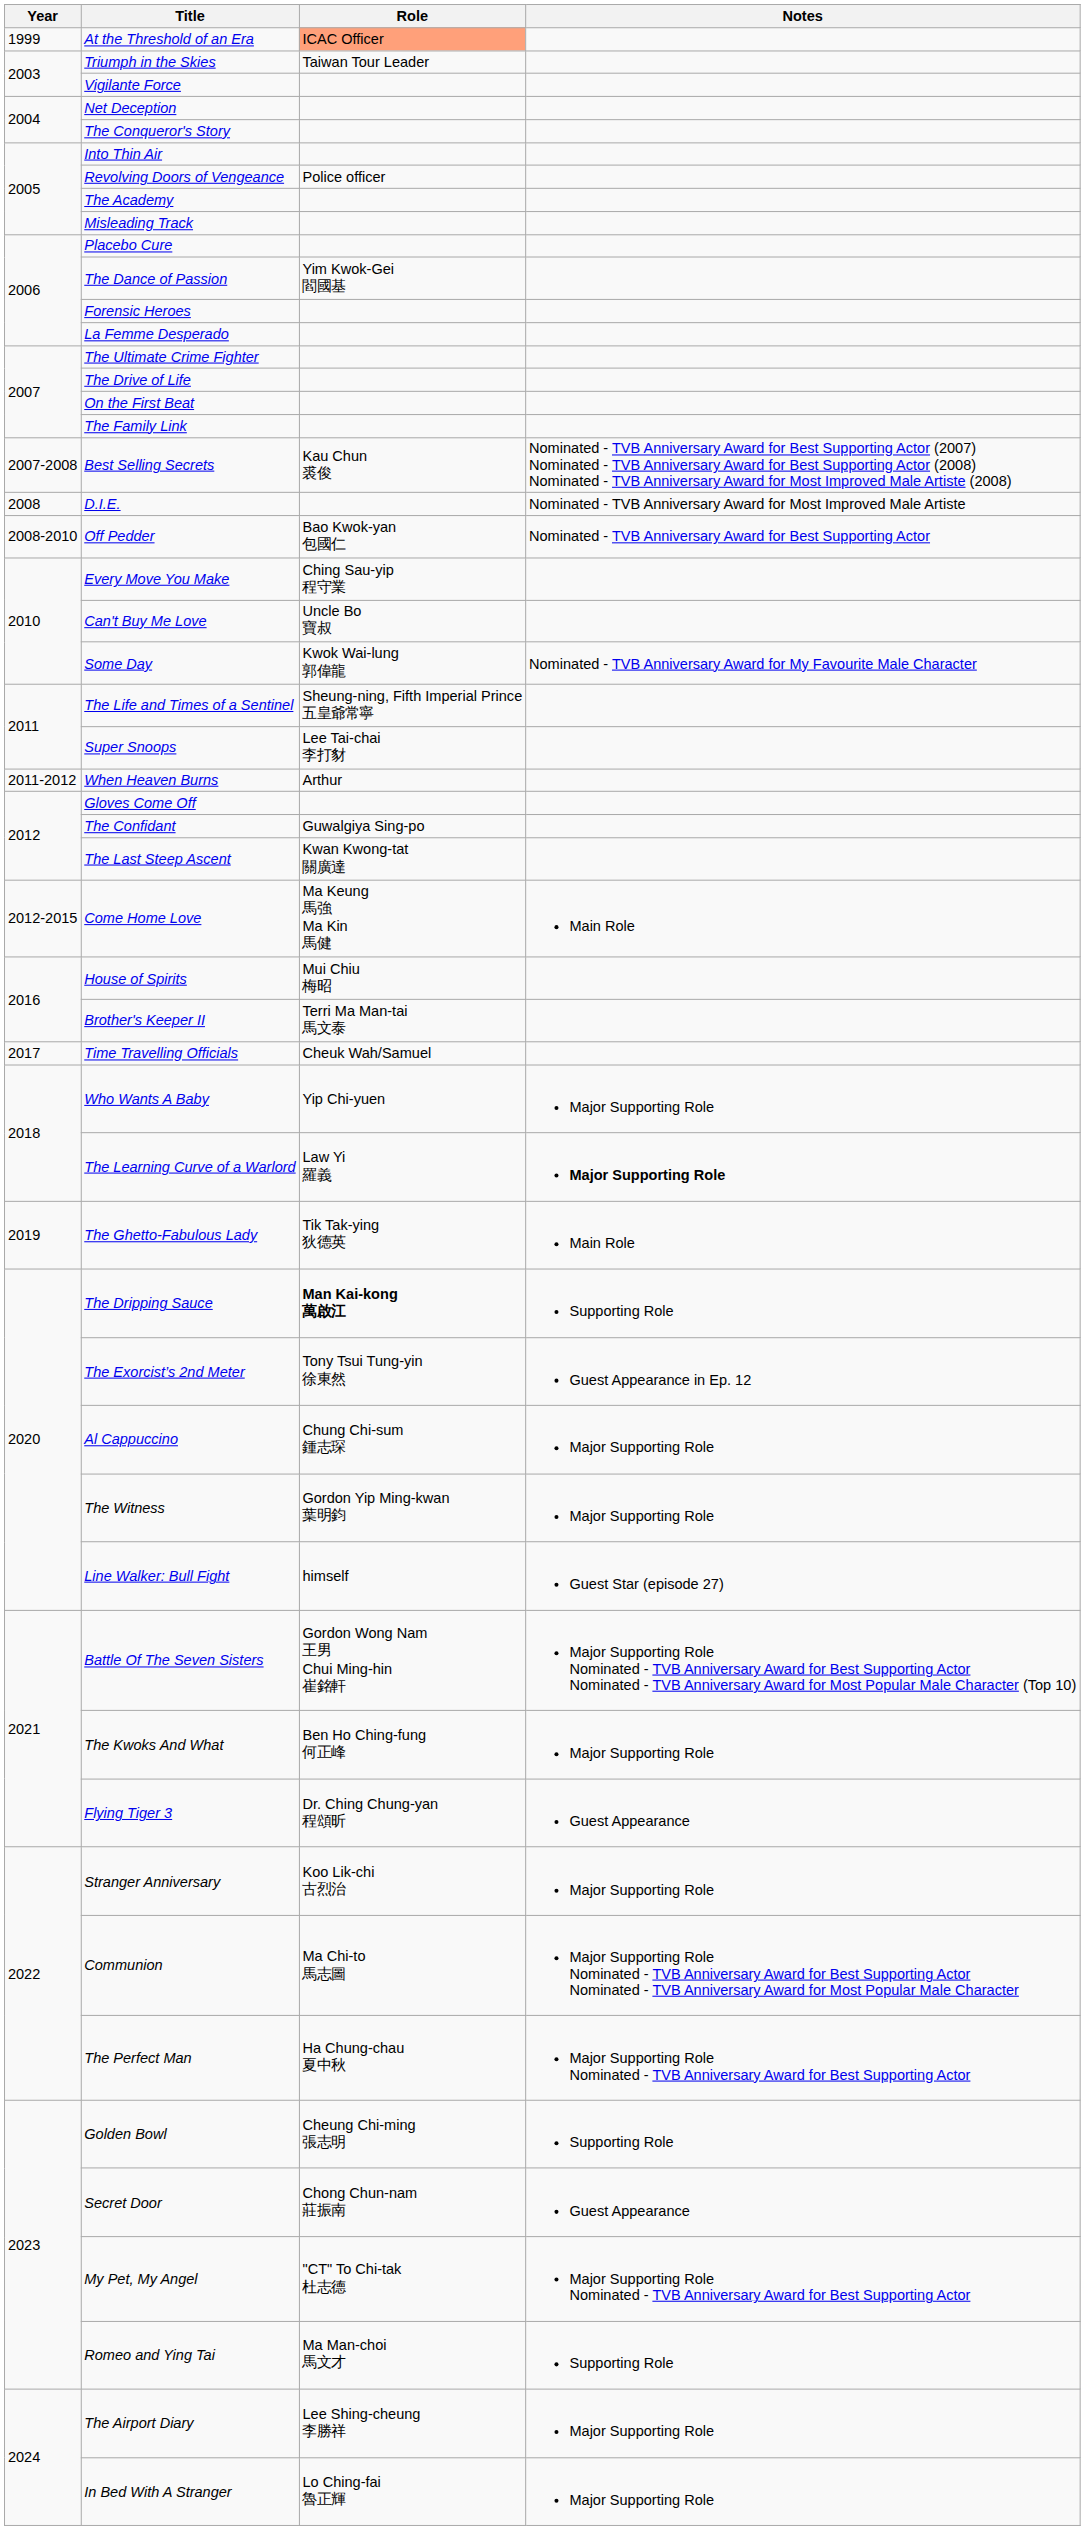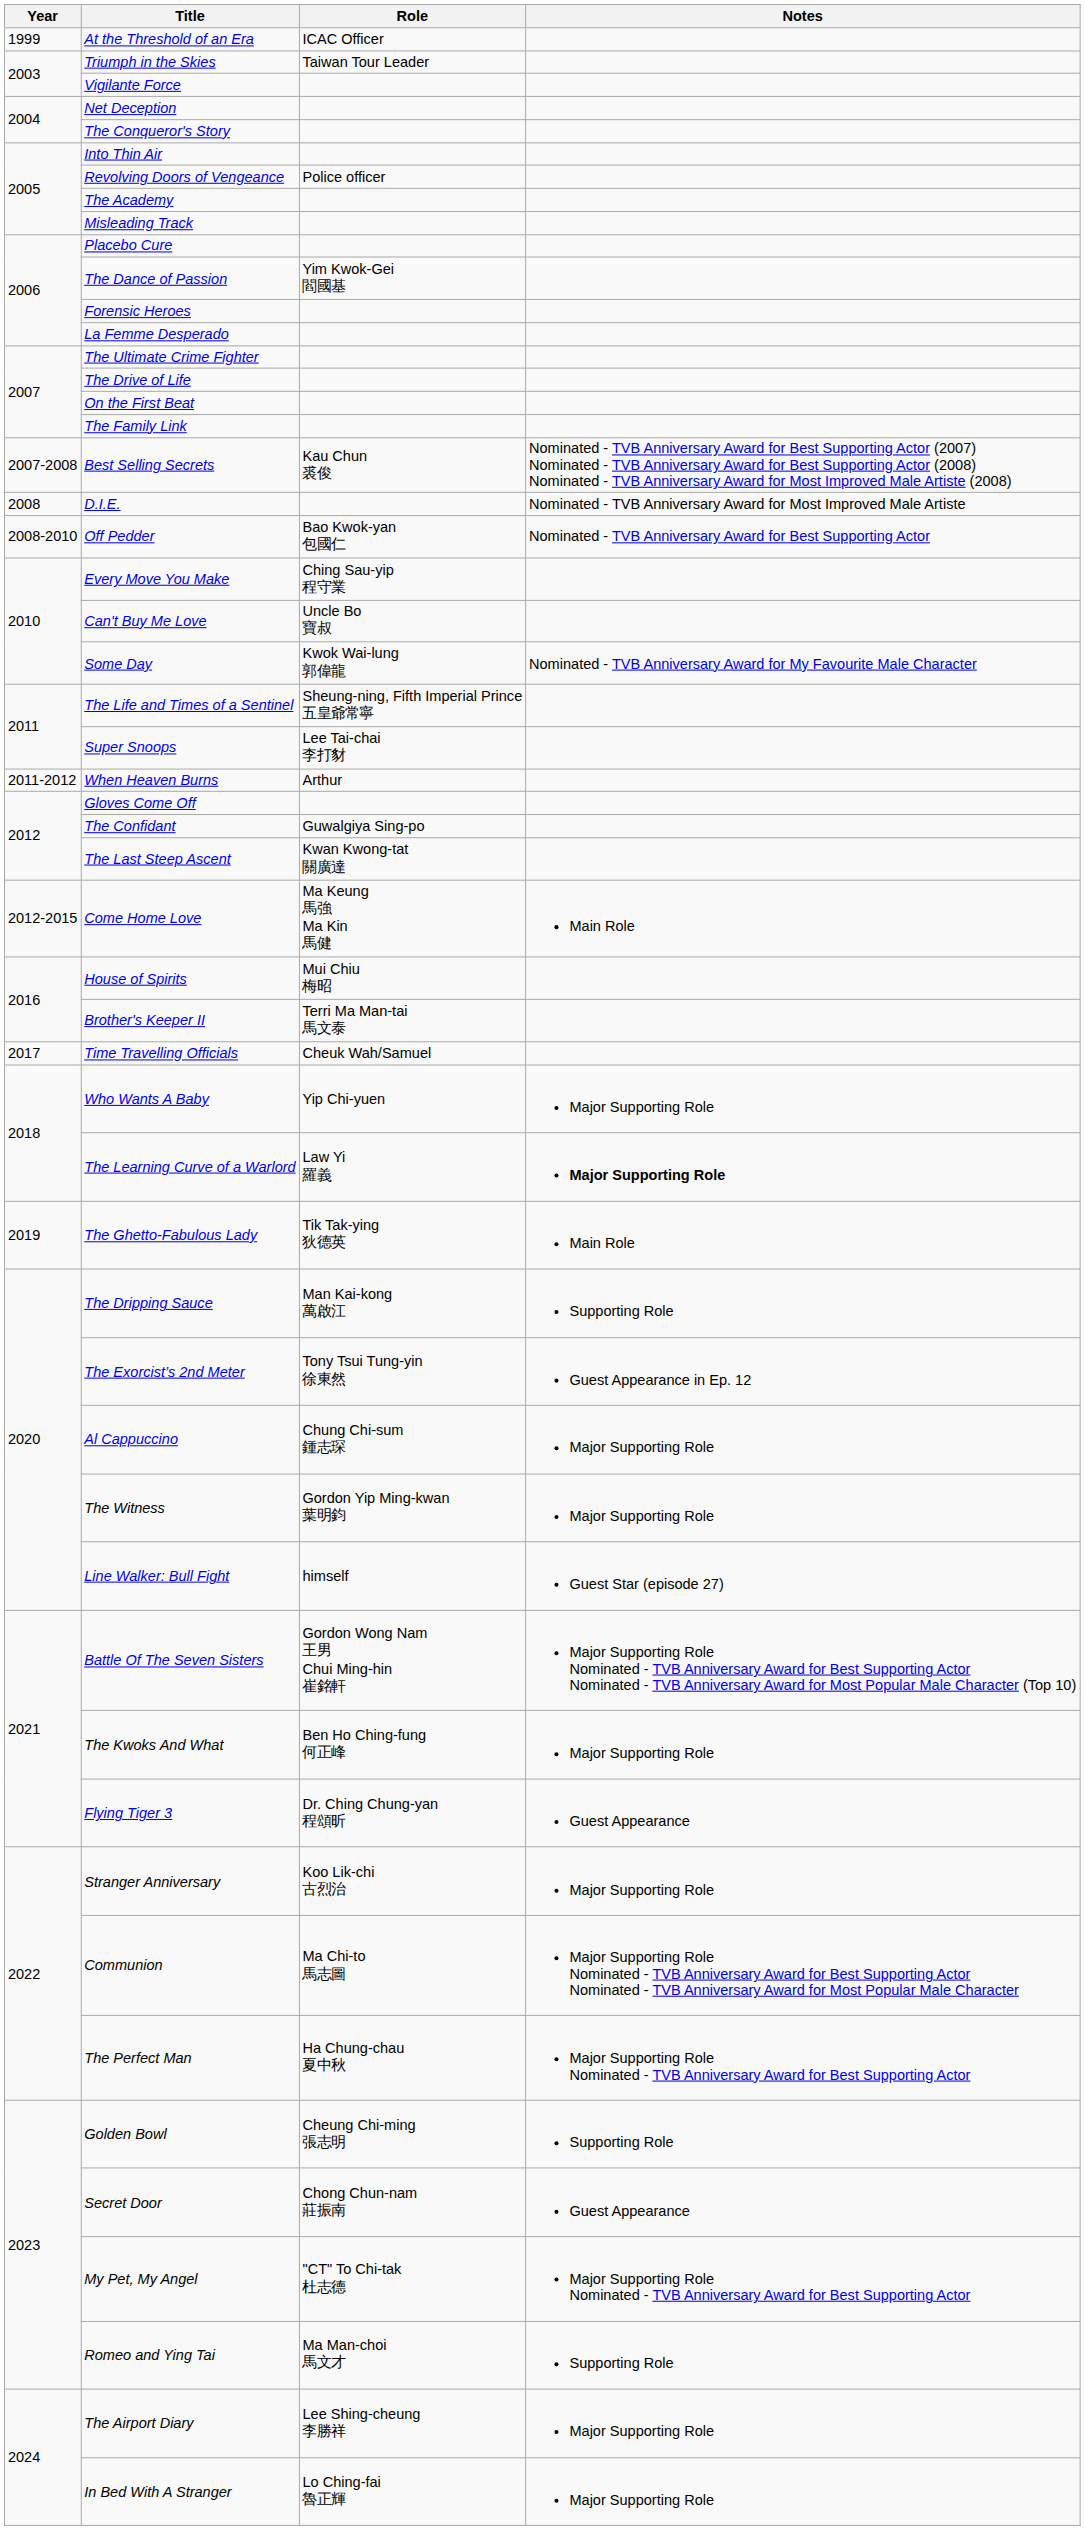At the Threshold of an Era | Role: lightsalmon background -> no background
The Dripping Sauce | Role: bold -> normal
